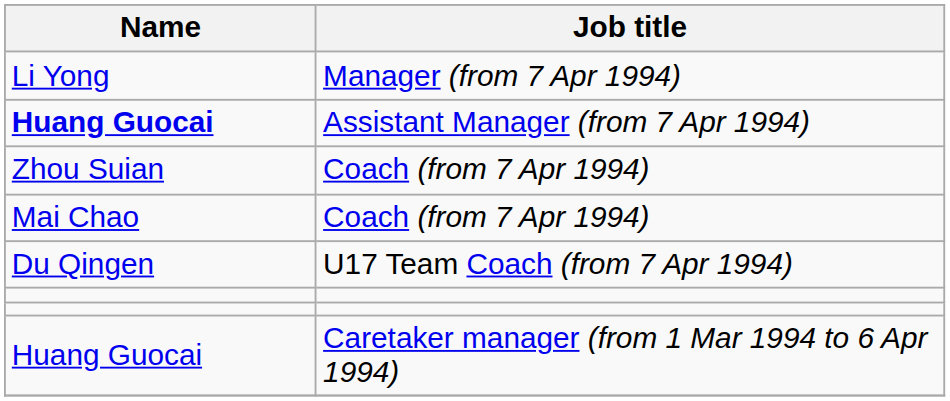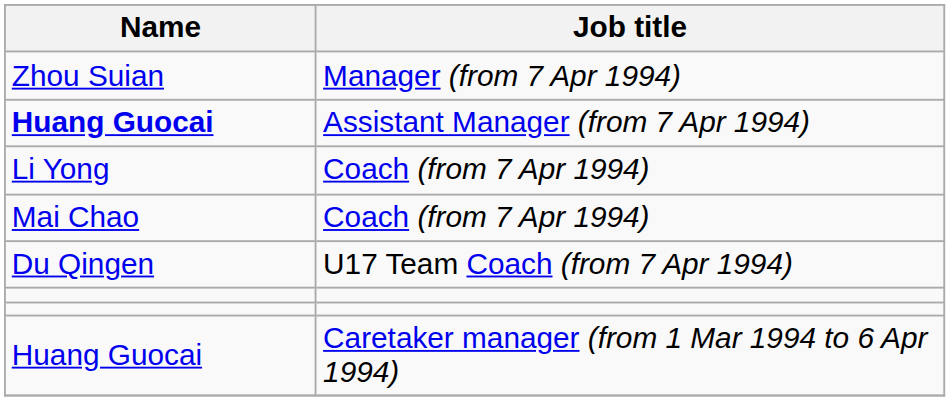row 2 | Name: Li Yong -> Zhou Suian
row 4 | Name: Zhou Suian -> Li Yong
